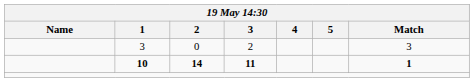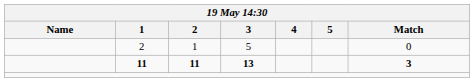row 3 | 1: 3 -> 2
row 3 | 2: 0 -> 1
row 3 | 3: 2 -> 5
row 3 | Match: 3 -> 0
row 4 | 1: 10 -> 11
row 4 | 2: 14 -> 11
row 4 | 3: 11 -> 13
row 4 | Match: 1 -> 3
